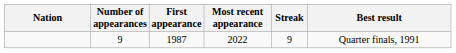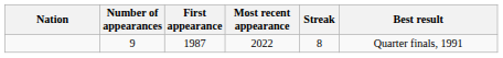row 2 | Streak: 9 -> 8
